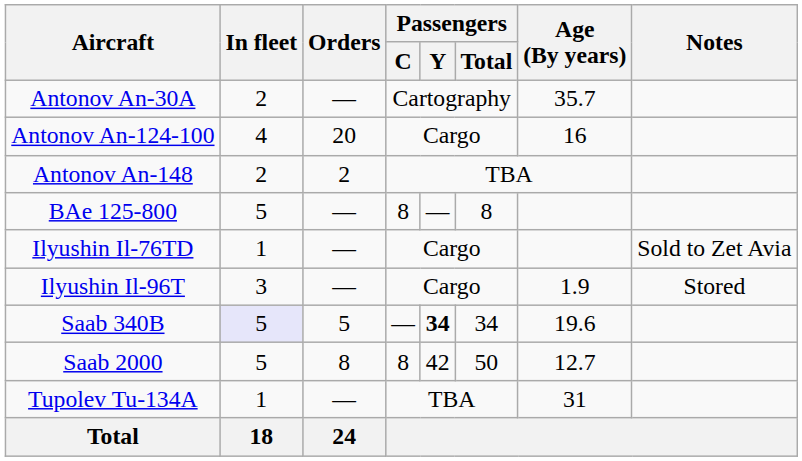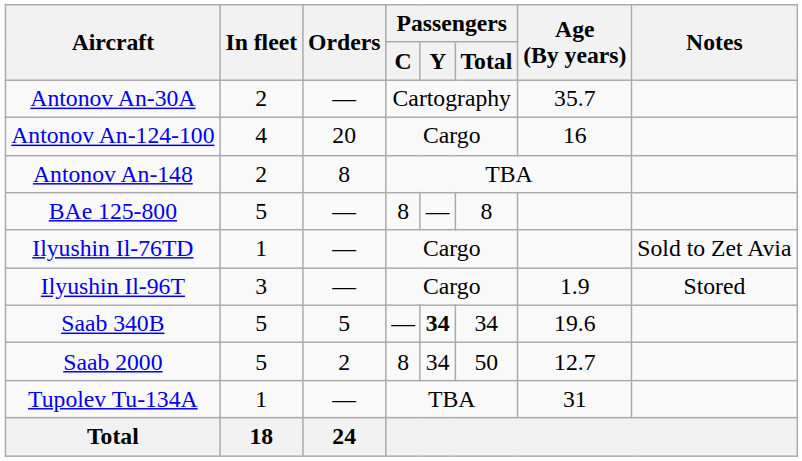Antonov An-148 | Orders: 2 -> 8
Saab 340B | In fleet: lavender background -> no background
Saab 2000 | Orders: 8 -> 2
Saab 2000 | Passengers / Y: 42 -> 34
